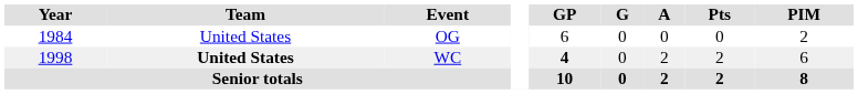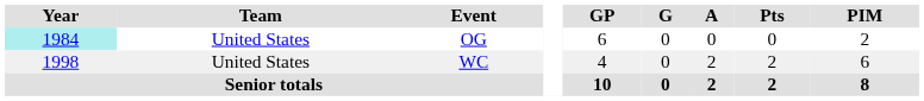OG | Year: no background -> paleturquoise background
WC | Team: bold -> normal
WC | GP: bold -> normal
